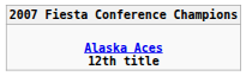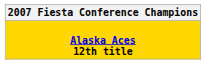row 2 | column 1: no background -> gold background
